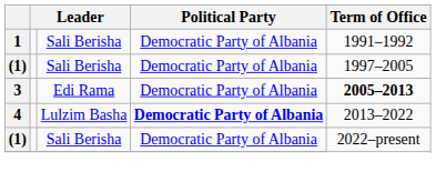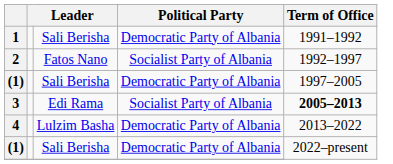+ row: 2 | Fatos Nano | Socialist Party of Albania | 1992–1997
3 | Political Party: Democratic Party of Albania -> Socialist Party of Albania
4 | Political Party: bold -> normal
